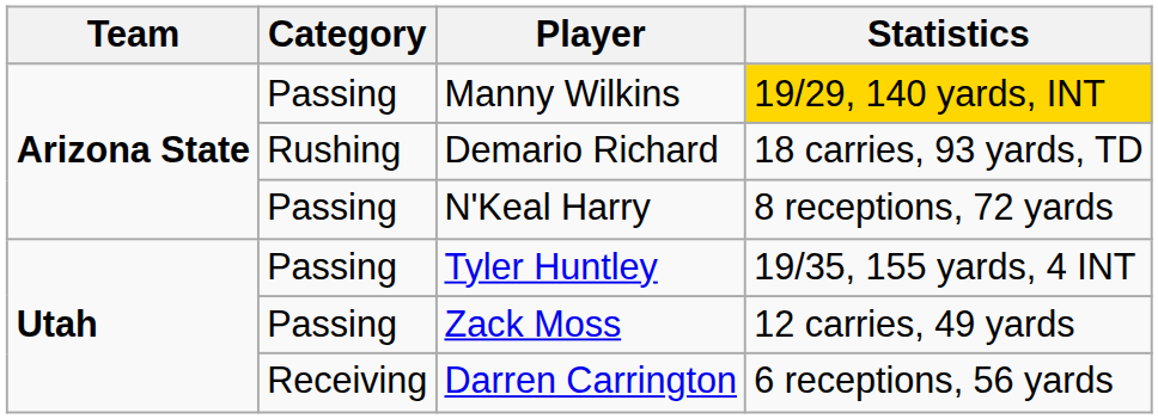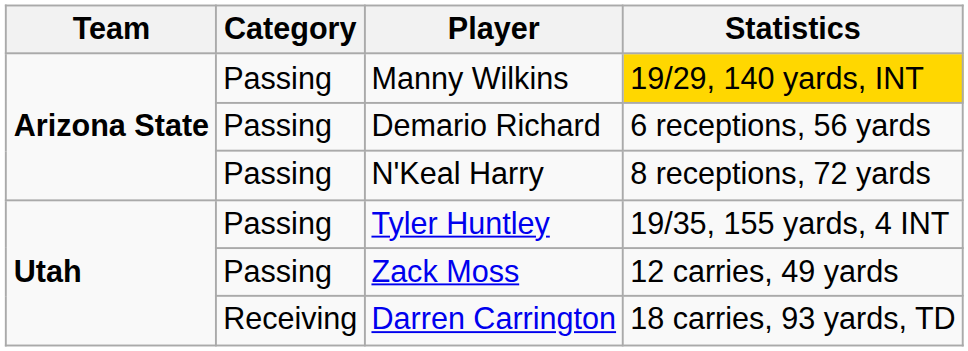Demario Richard | Category: Rushing -> Passing
Demario Richard | Statistics: 18 carries, 93 yards, TD -> 6 receptions, 56 yards
Darren Carrington | Statistics: 6 receptions, 56 yards -> 18 carries, 93 yards, TD
